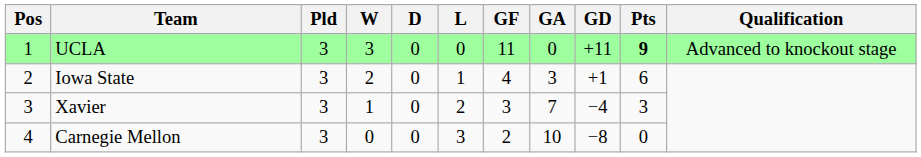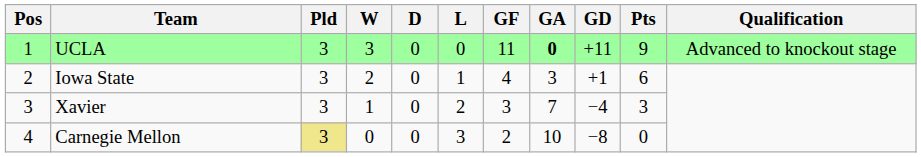UCLA | GA: normal -> bold
UCLA | Pts: bold -> normal
Carnegie Mellon | Pld: no background -> khaki background
